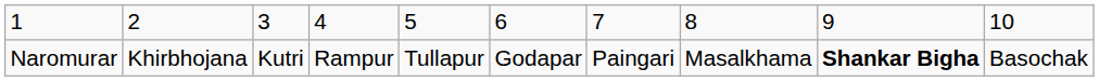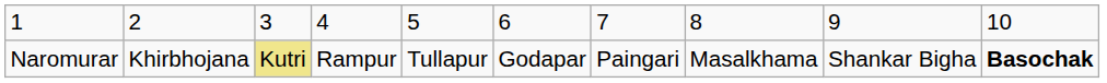Naromurar | column 3: no background -> khaki background
Naromurar | column 9: bold -> normal
Naromurar | column 10: normal -> bold
